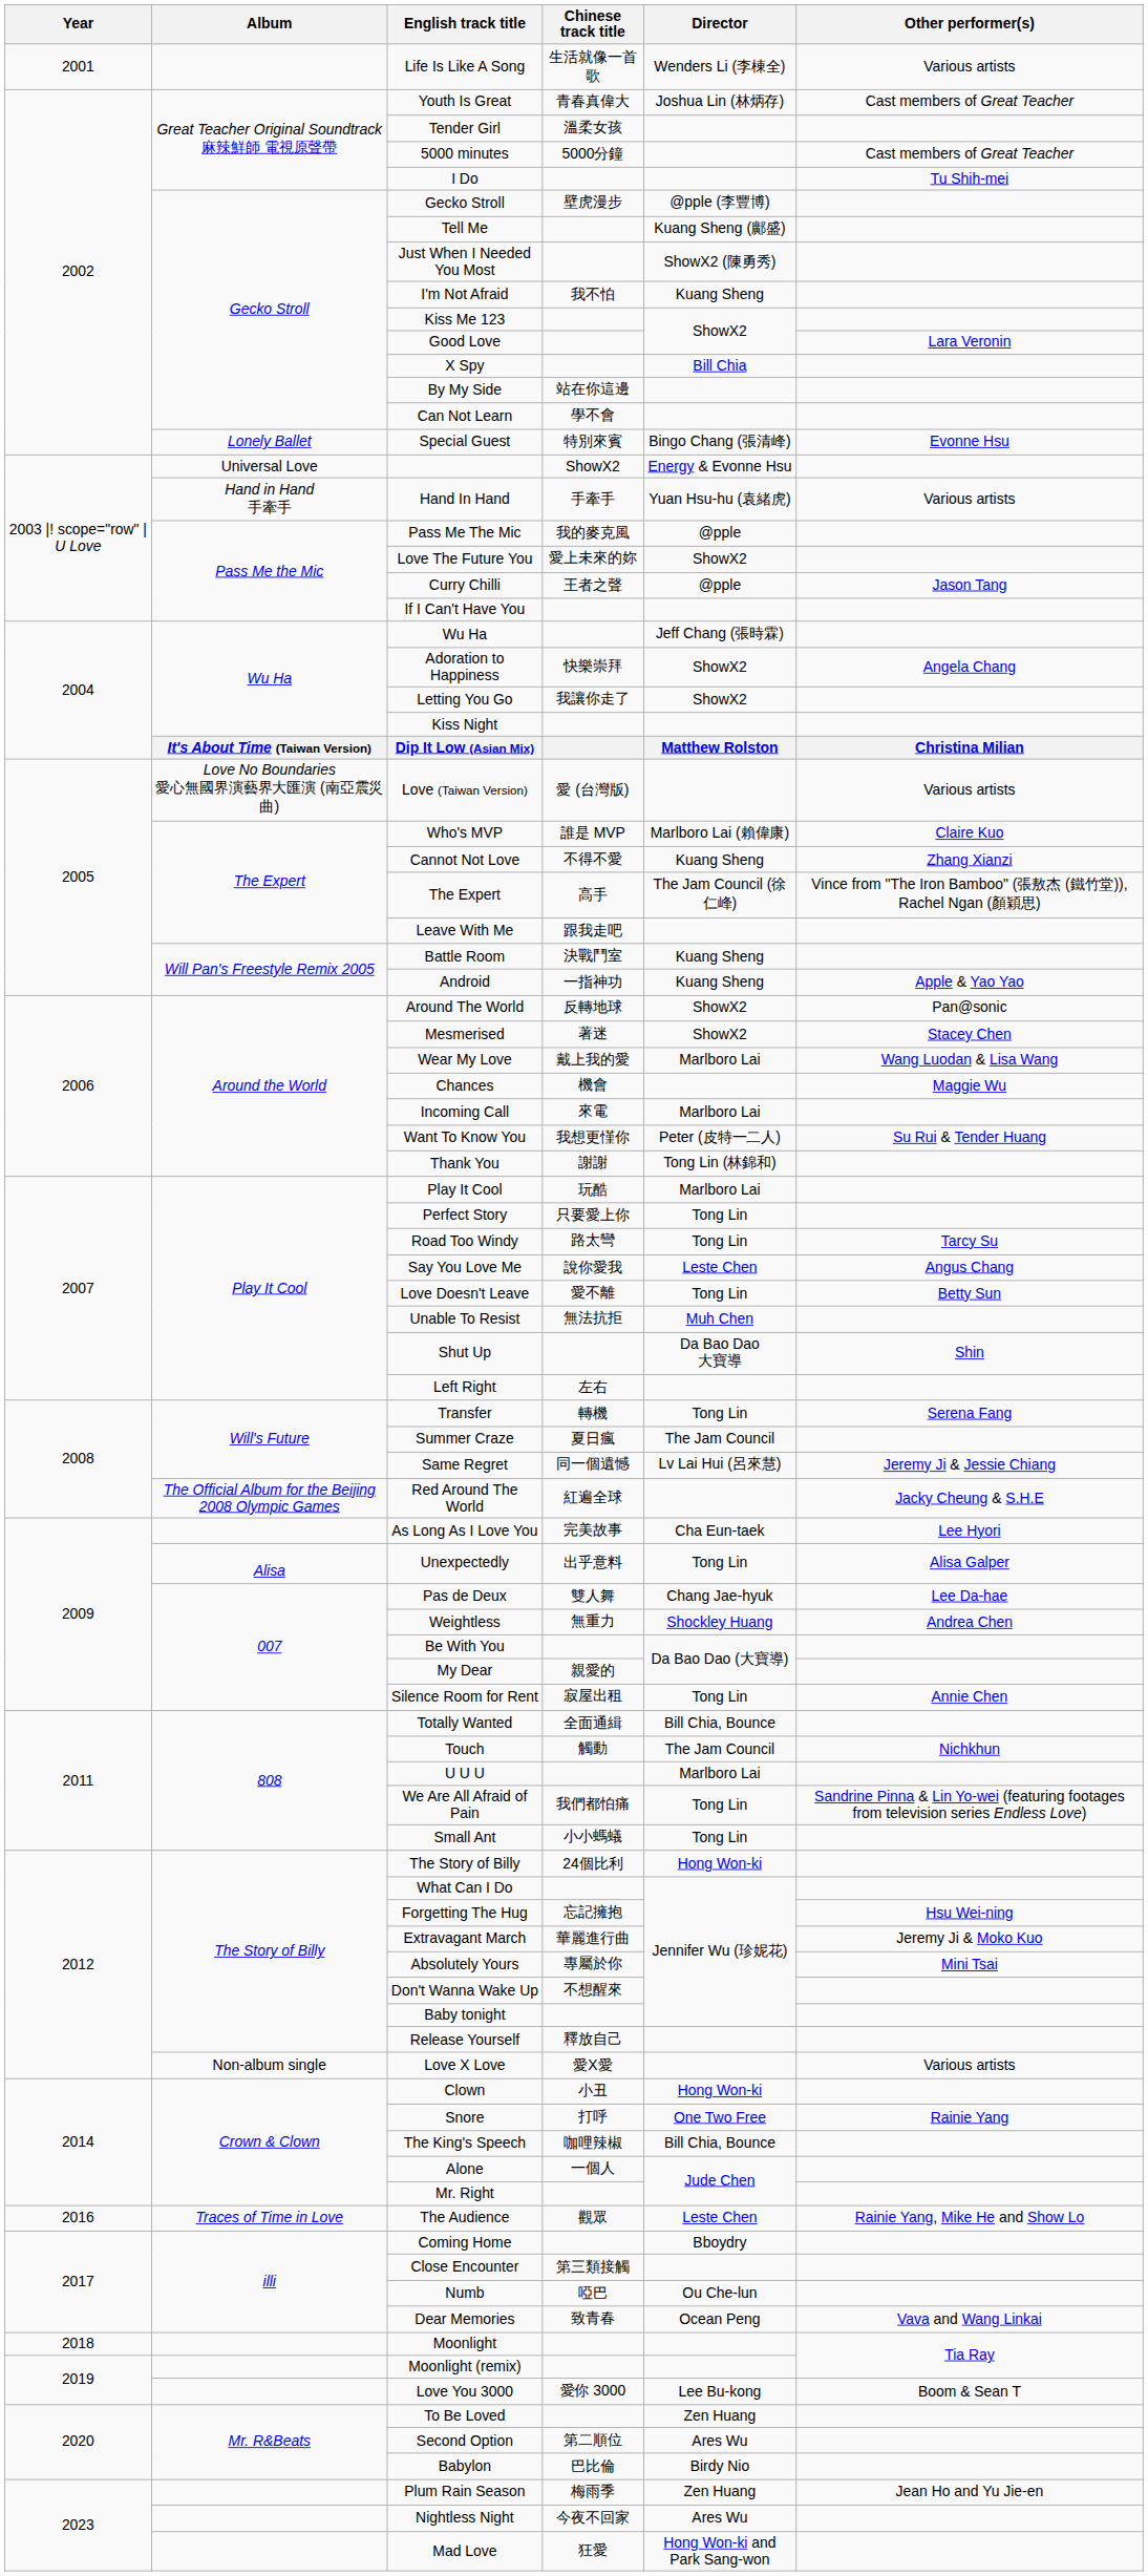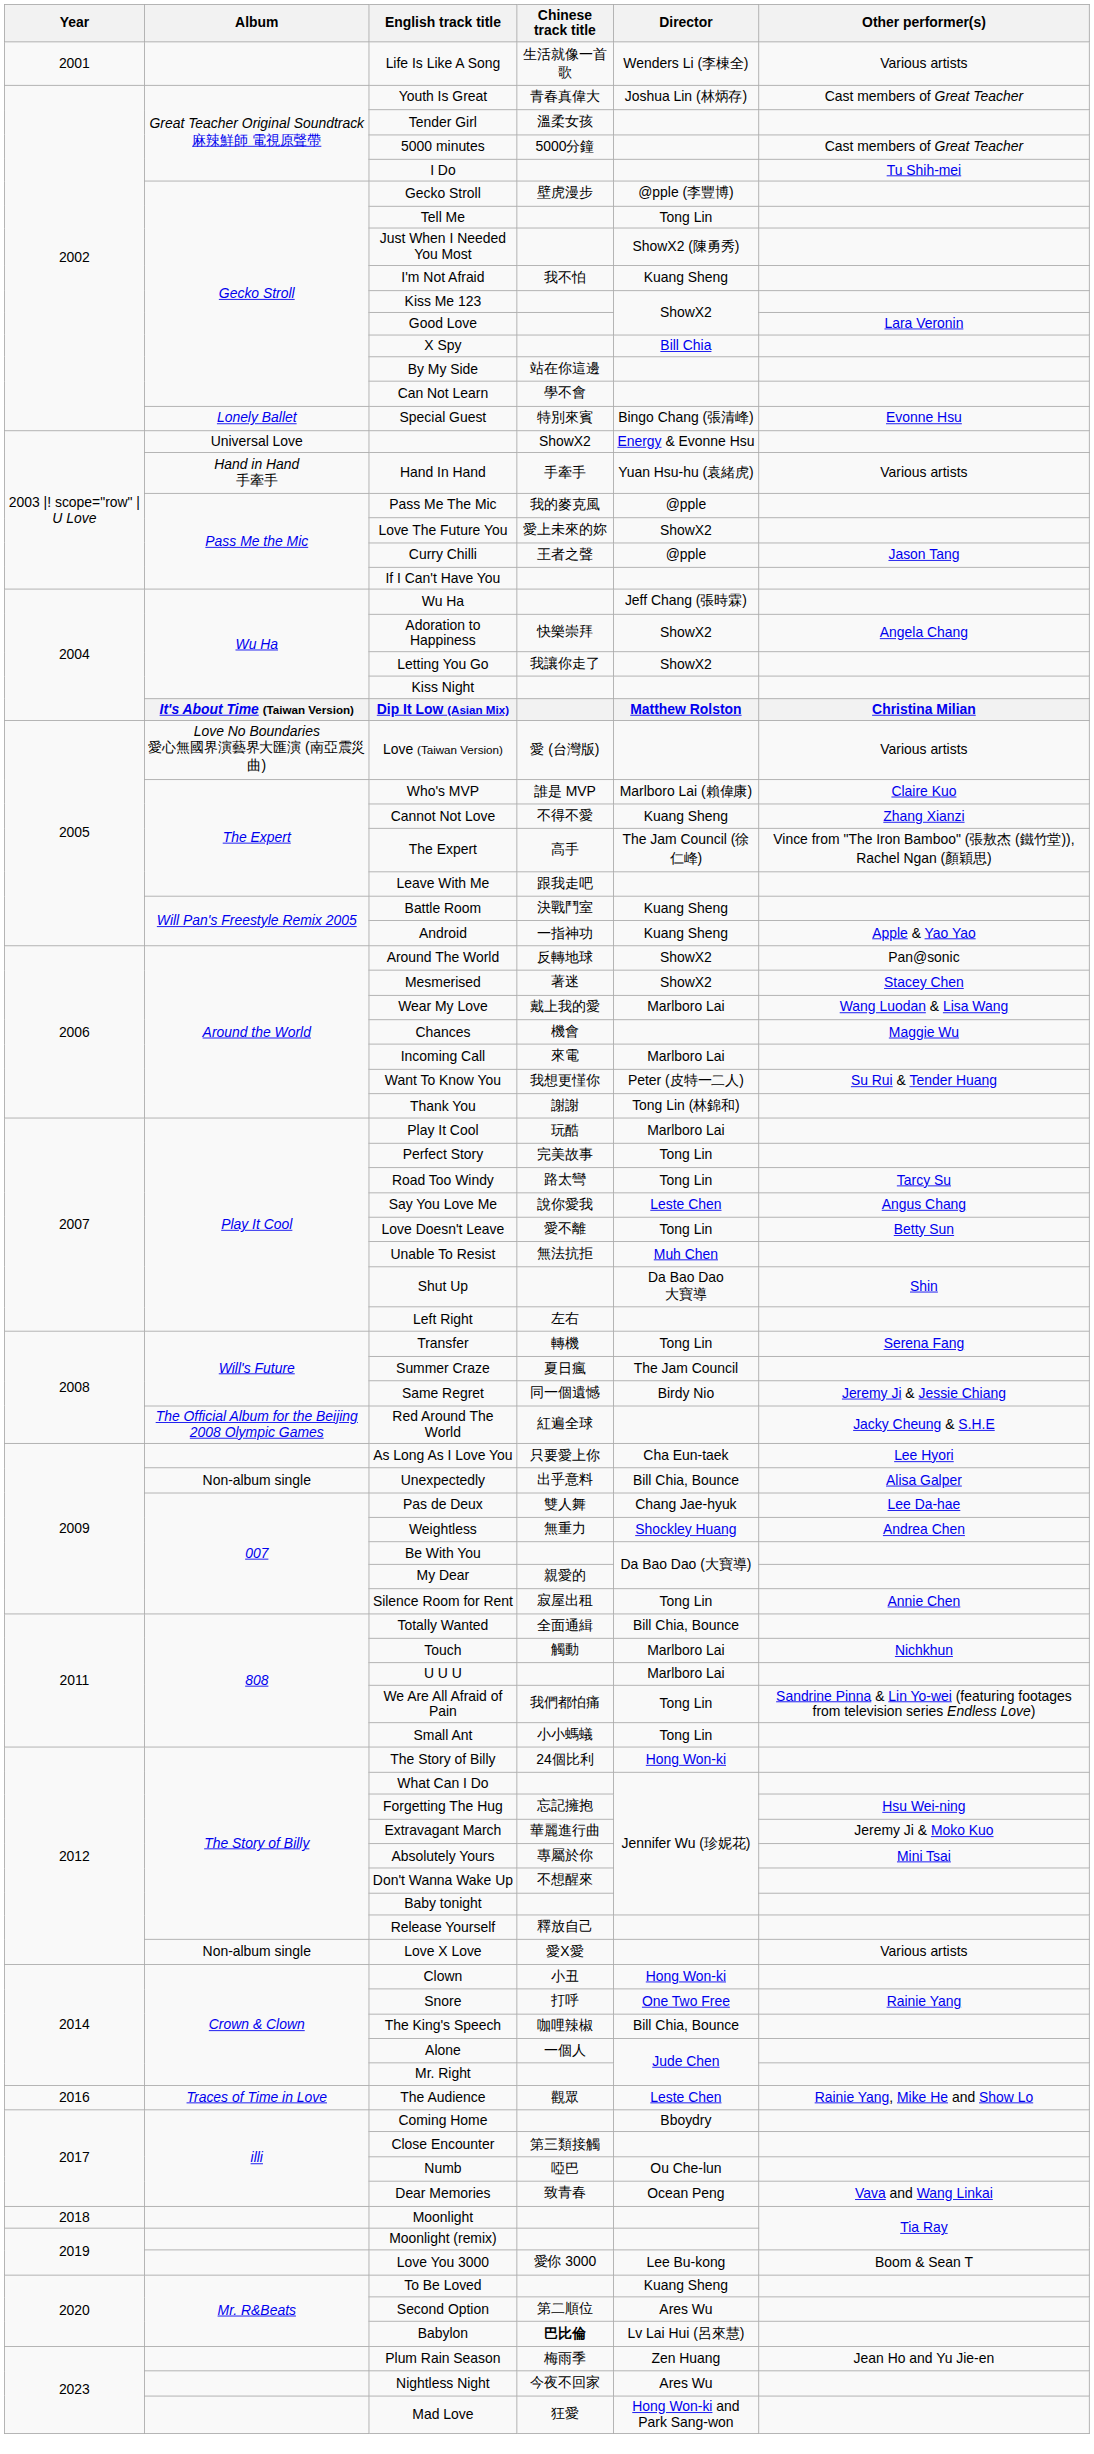Tell Me | Director: Kuang Sheng (鄺盛) -> Tong Lin
Perfect Story | Chinese track title: 只要愛上你 -> 完美故事
Same Regret | Director: Lv Lai Hui (呂來慧) -> Birdy Nio
As Long As I Love You | Chinese track title: 完美故事 -> 只要愛上你
Unexpectedly | Album: Alisa -> Non-album single
Unexpectedly | Director: Tong Lin -> Bill Chia, Bounce
Touch | Director: The Jam Council -> Marlboro Lai
To Be Loved | Director: Zen Huang -> Kuang Sheng
Babylon | Chinese track title: normal -> bold
Babylon | Director: Birdy Nio -> Lv Lai Hui (呂來慧)
